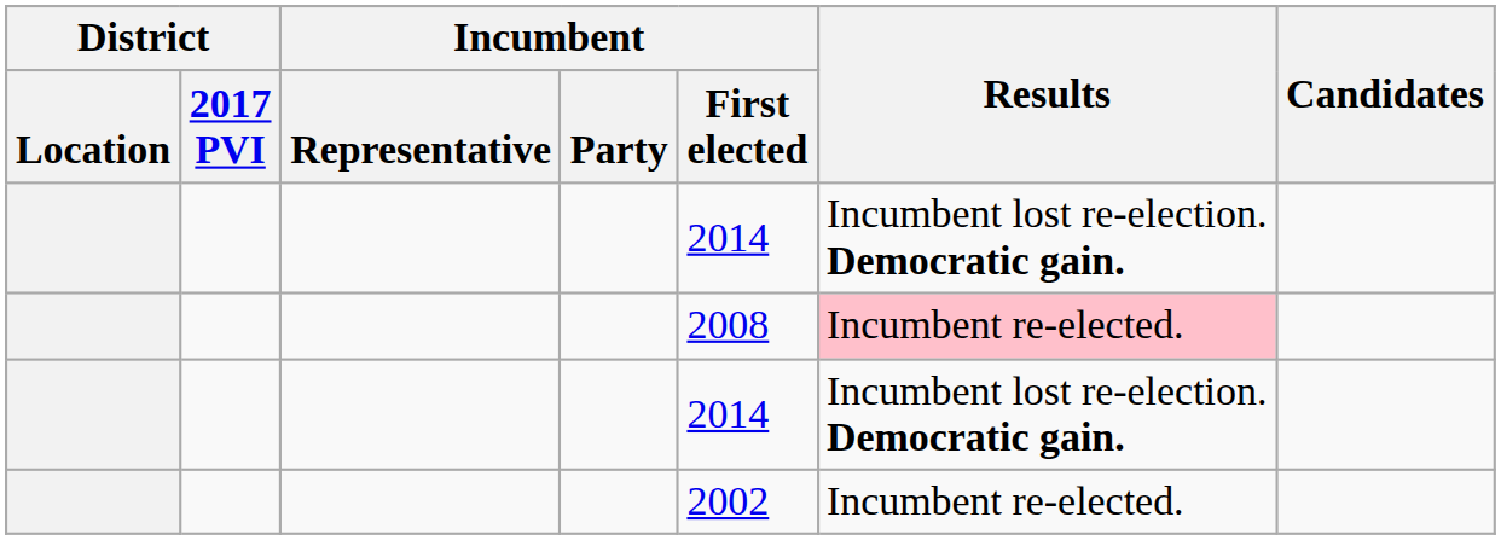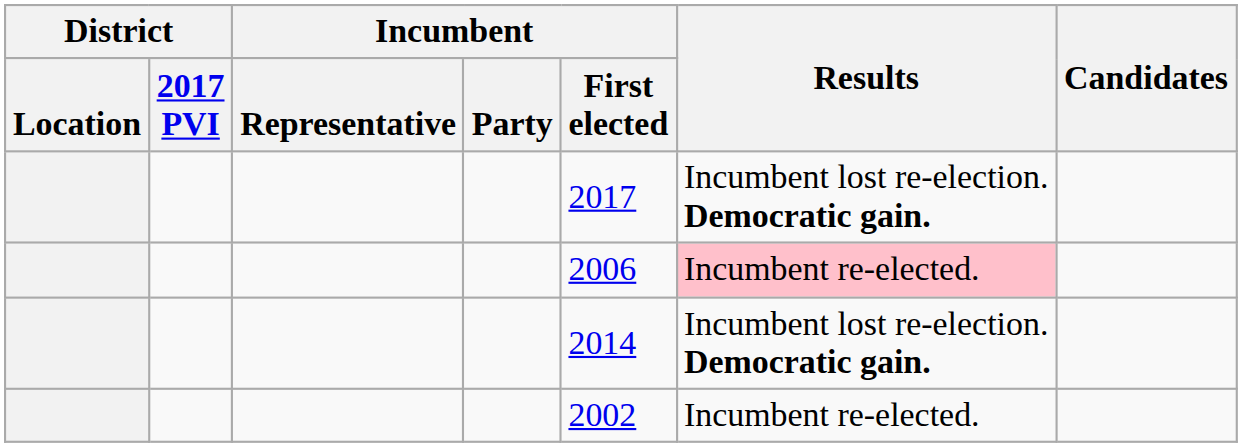row 3 | Incumbent / First elected: 2014 -> 2017
row 4 | Incumbent / First elected: 2008 -> 2006
